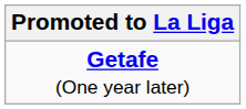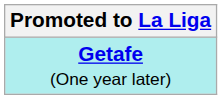Getafe (One year later) | column 1: no background -> paleturquoise background
